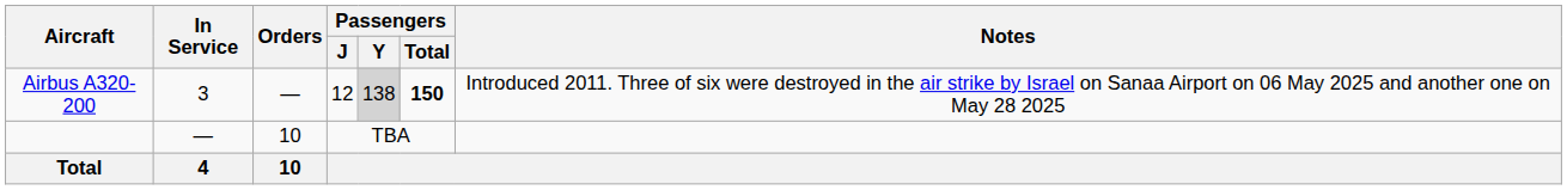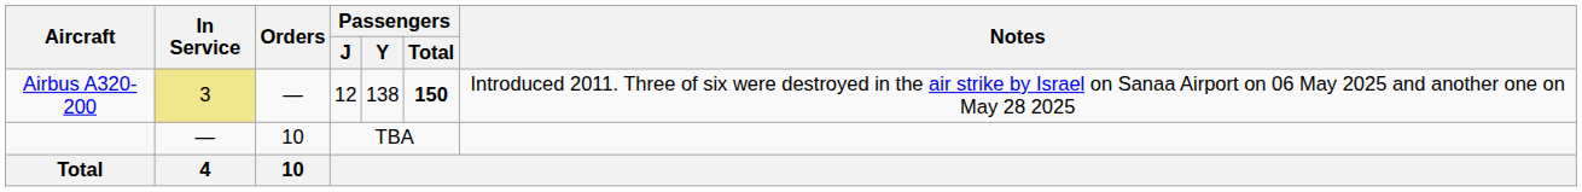Airbus A320-200 | In Service: no background -> khaki background
Airbus A320-200 | Passengers / Y: lightgrey background -> no background
